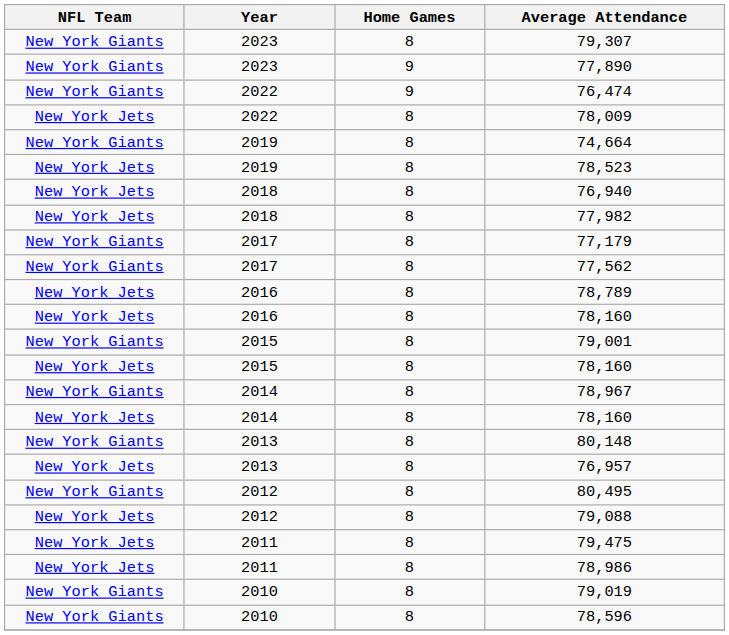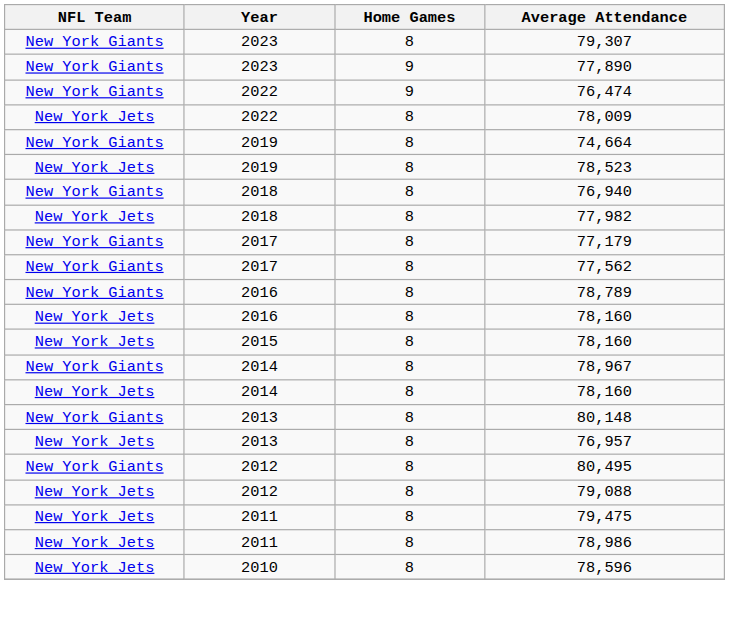76,940 | NFL Team: New York Jets -> New York Giants
78,789 | NFL Team: New York Jets -> New York Giants
- row: New York Giants | 2015 | 8 | 79,001
- row: New York Giants | 2010 | 8 | 79,019
78,596 | NFL Team: New York Giants -> New York Jets
